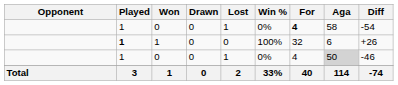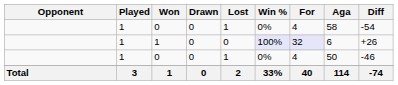row 2 | For: bold -> normal
row 3 | Played: bold -> normal
row 3 | Win %: no background -> lavender background
row 3 | For: no background -> lavender background
row 4 | Aga: lightgrey background -> no background
